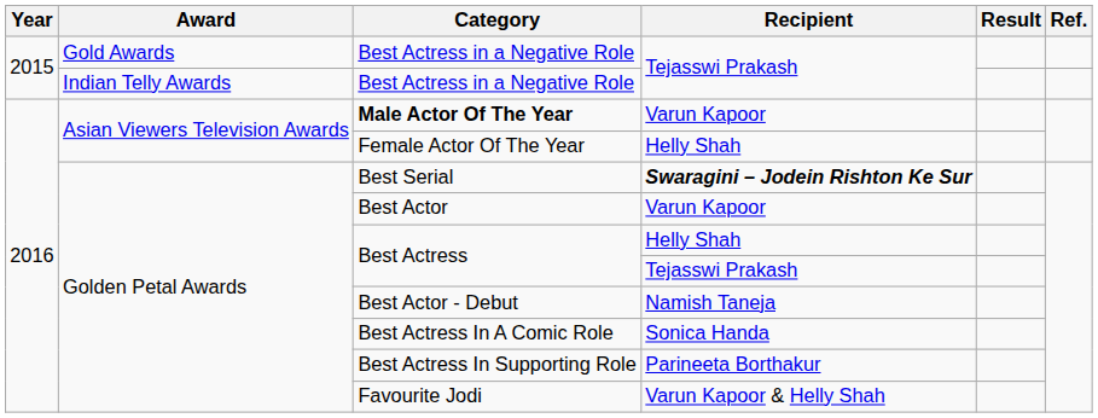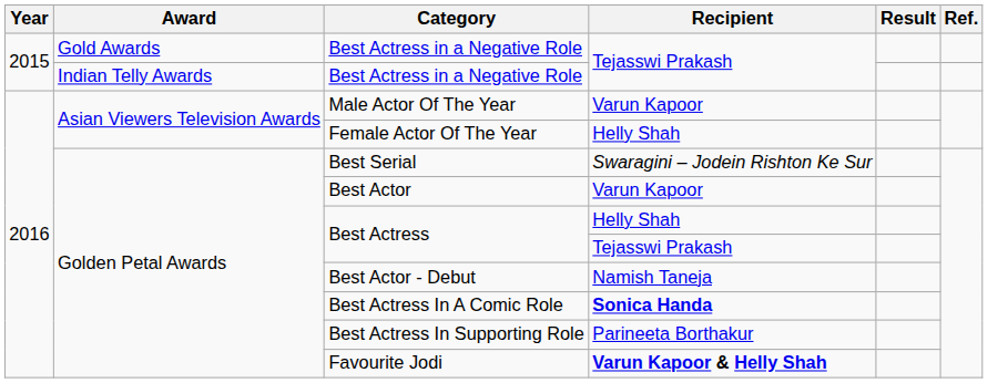Male Actor Of The Year | Category: bold -> normal
Best Serial | Recipient: bold -> normal
Best Actress In A Comic Role | Recipient: normal -> bold
Favourite Jodi | Recipient: normal -> bold
